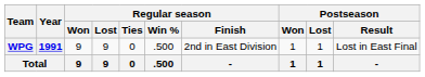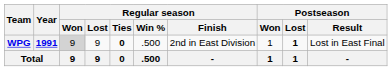WPG | Regular season / Won: no background -> lightgrey background
WPG | Regular season / Ties: normal -> bold
WPG | Postseason / Lost: normal -> bold
